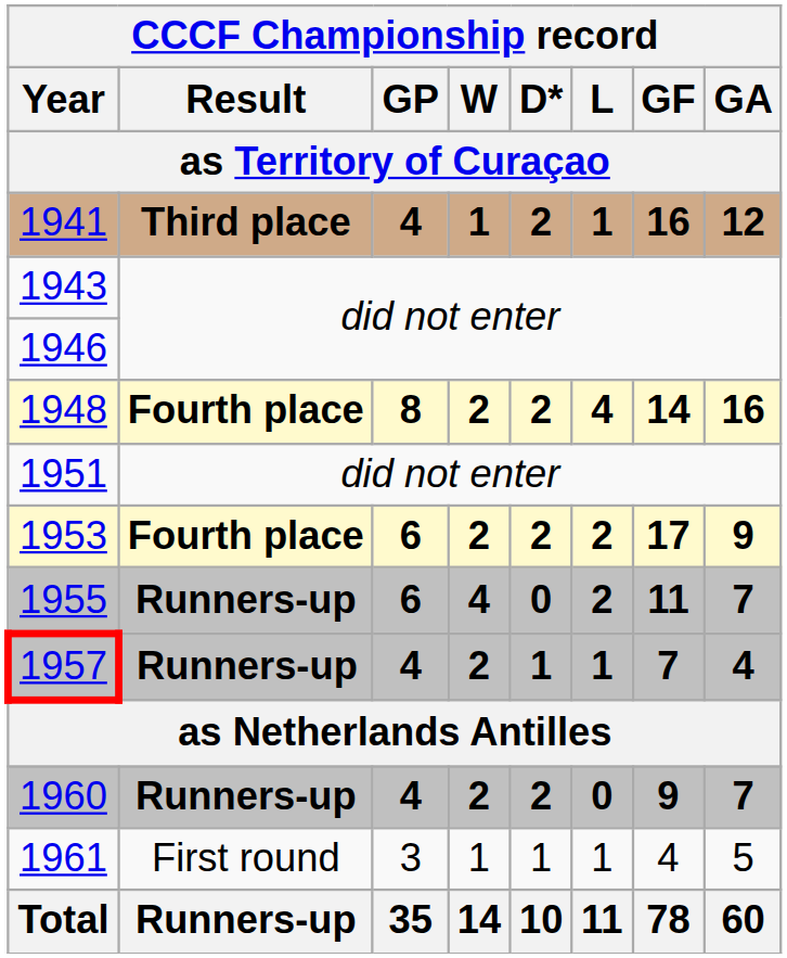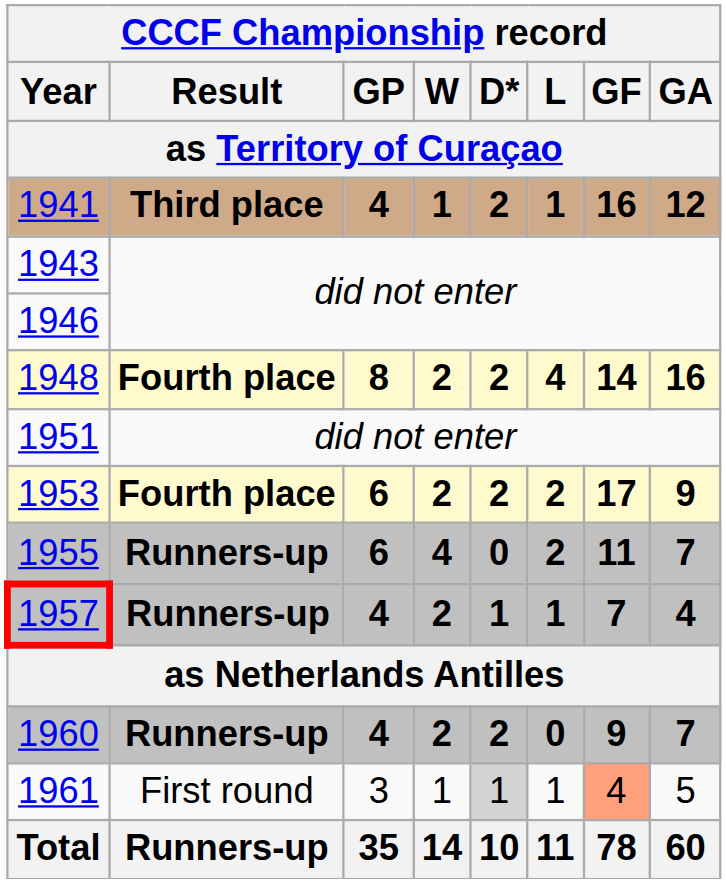1961 | D*: no background -> lightgrey background
1961 | GF: no background -> lightsalmon background
